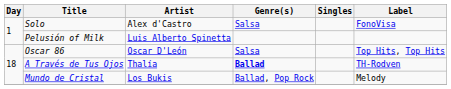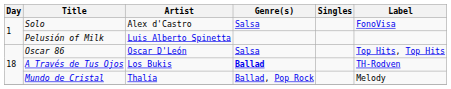A Través de Tus Ojos | Artist: Thalía -> Los Bukis
Mundo de Cristal | Artist: Los Bukis -> Thalía
